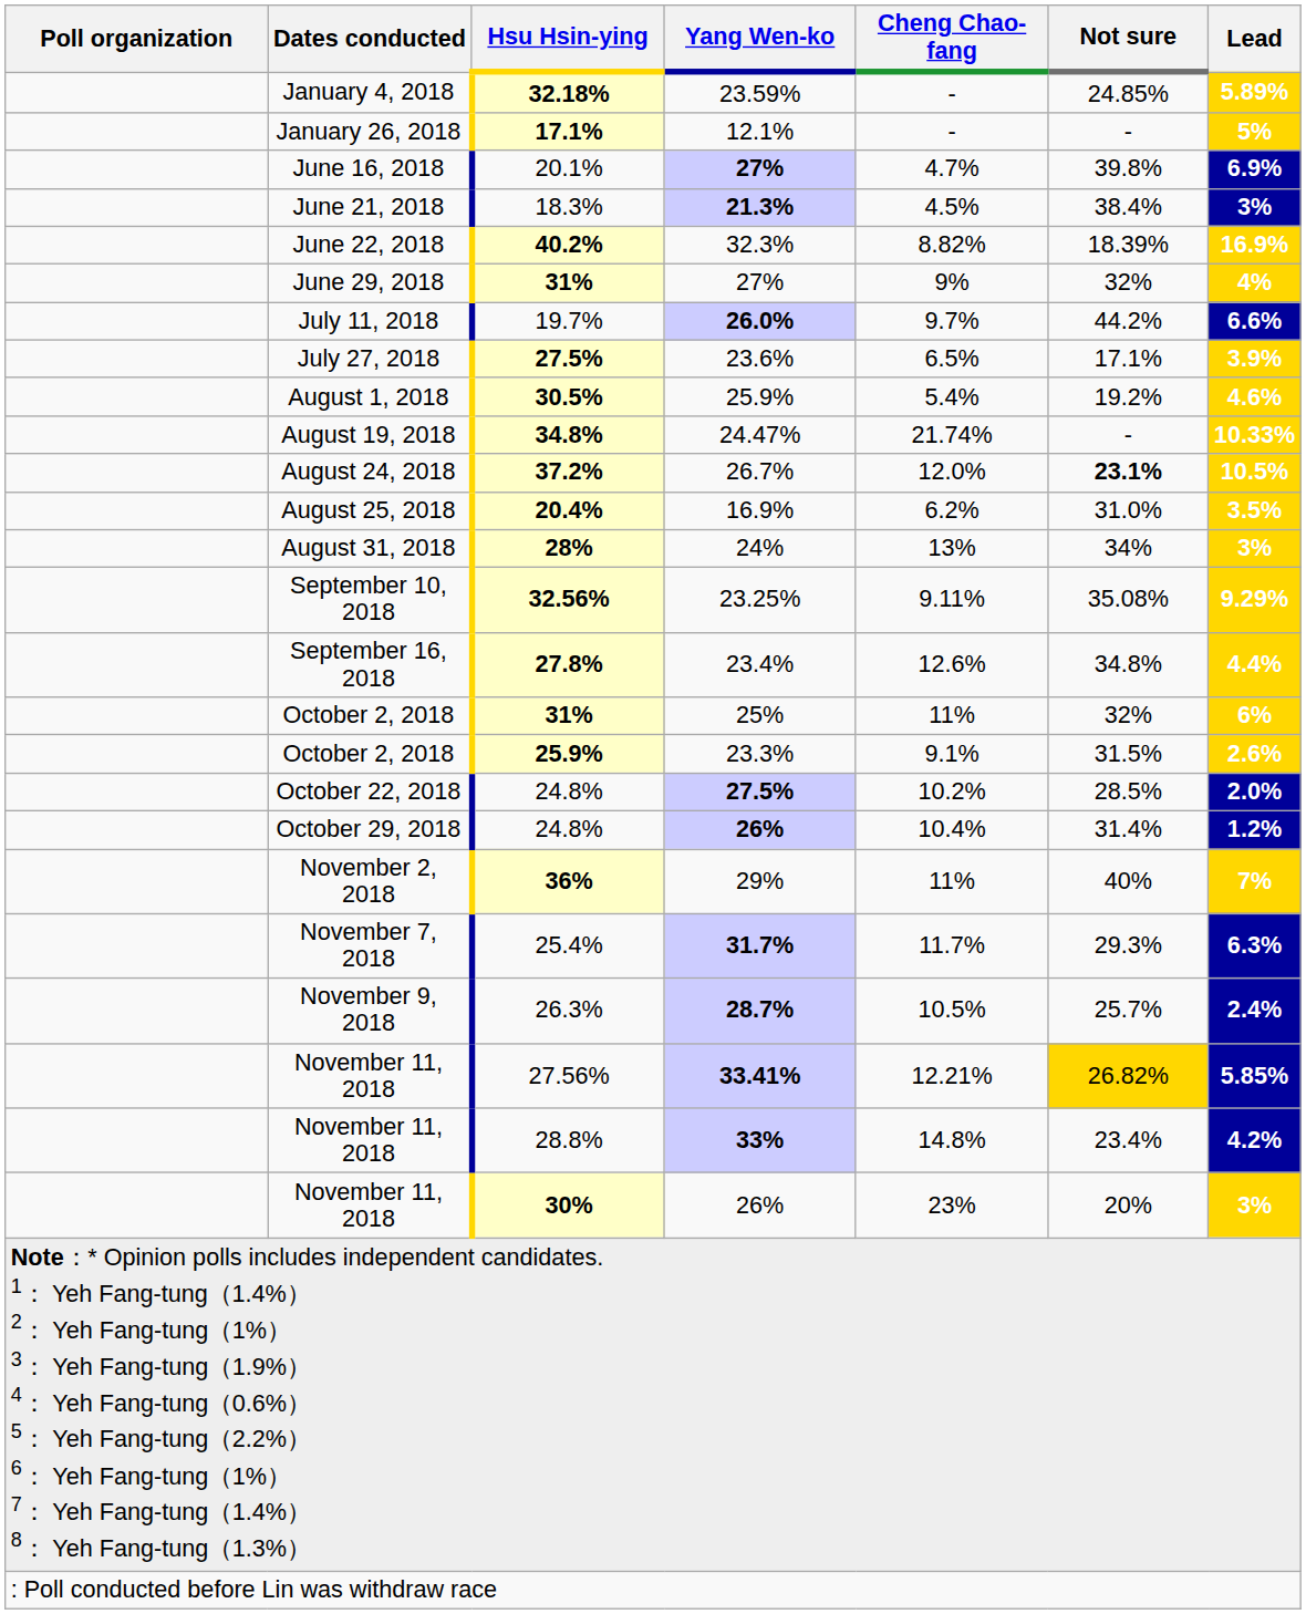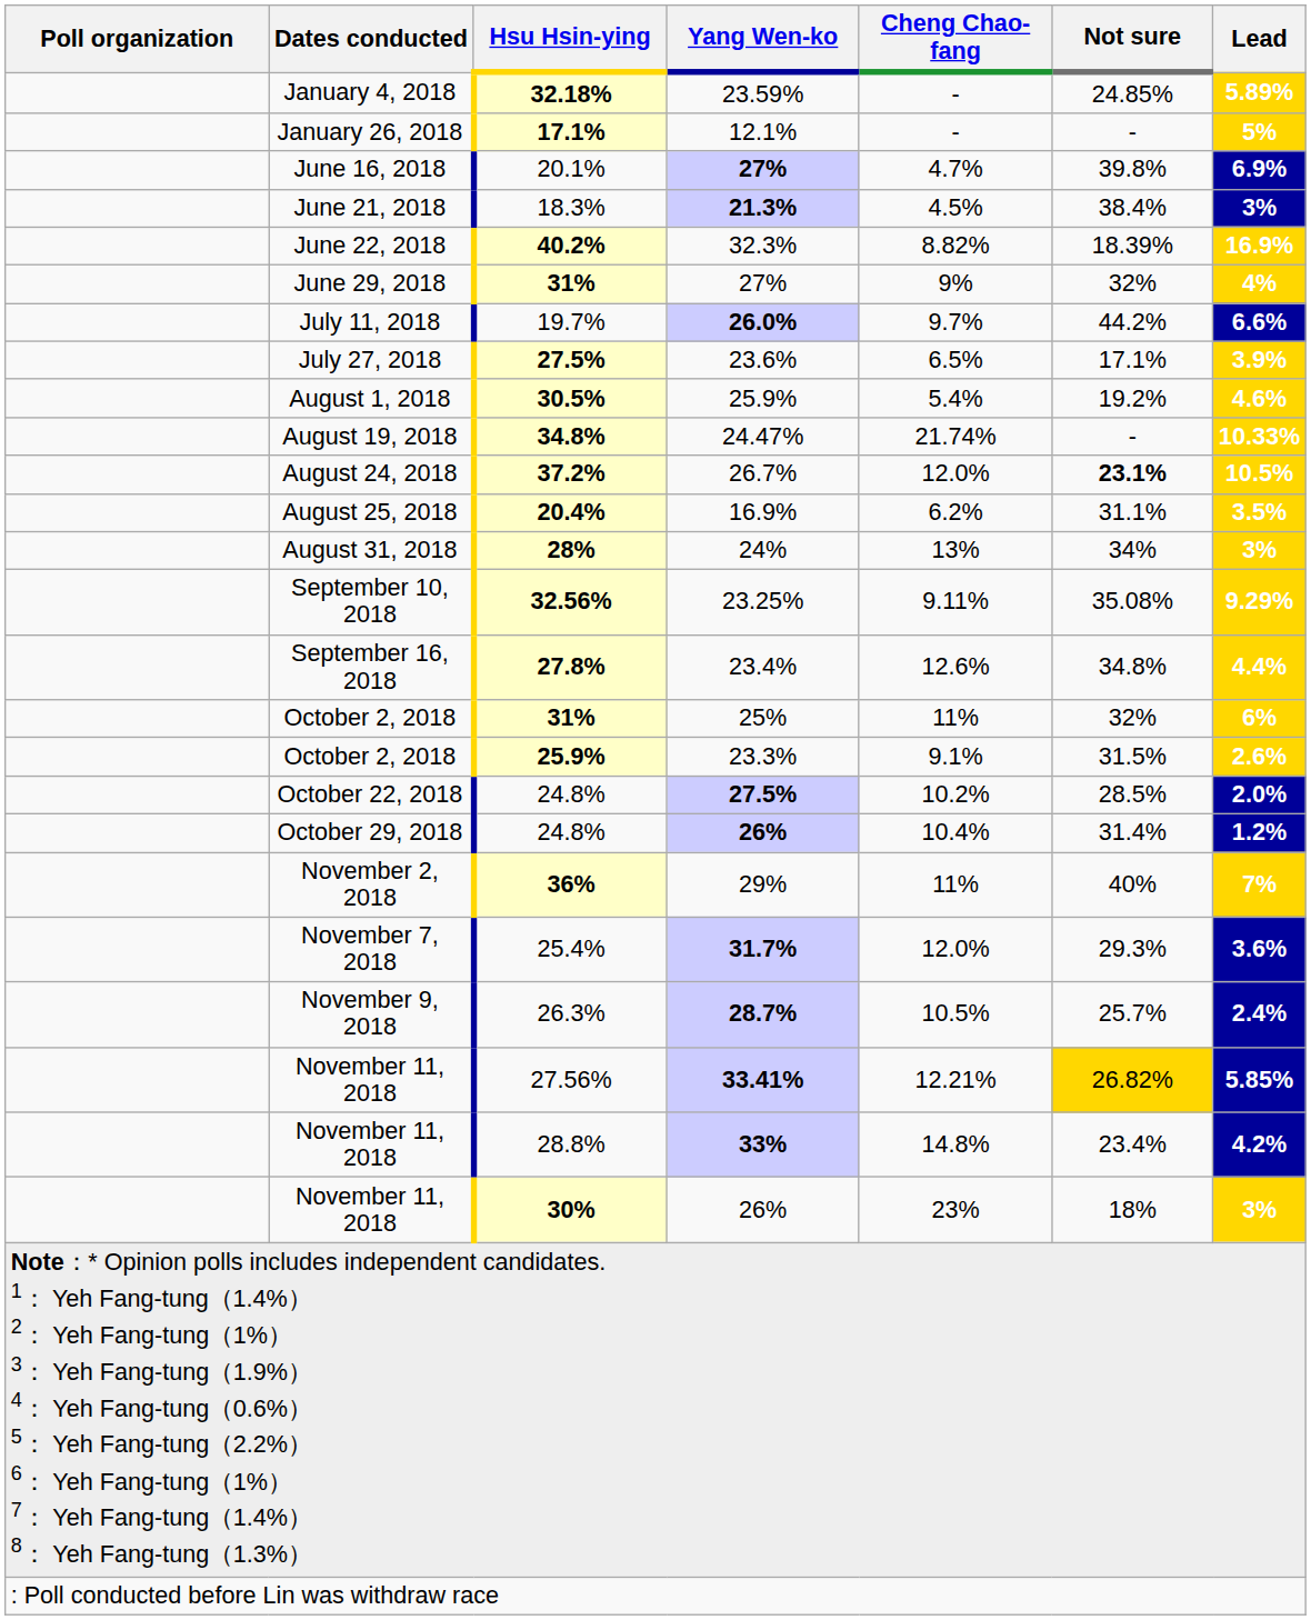20.4% | Not sure: 31.0% -> 31.1%
25.4% | Cheng Chao-fang: 11.7% -> 12.0%
25.4% | Lead: 6.3% -> 3.6%
30% | Not sure: 20% -> 18%
